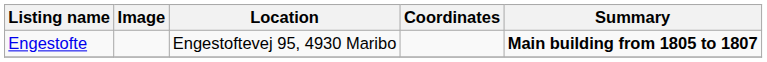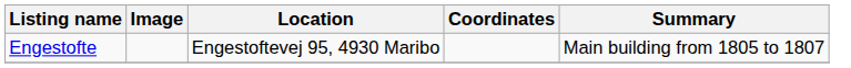Engestofte | Summary: bold -> normal
